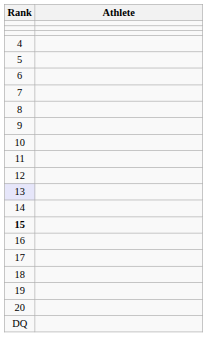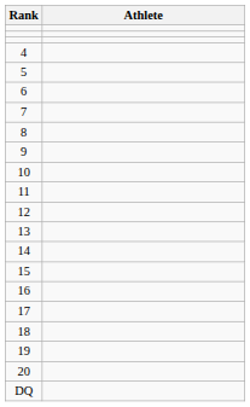row 14 | Rank: lavender background -> no background
row 16 | Rank: bold -> normal
